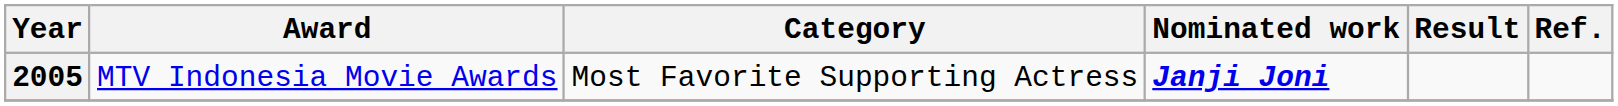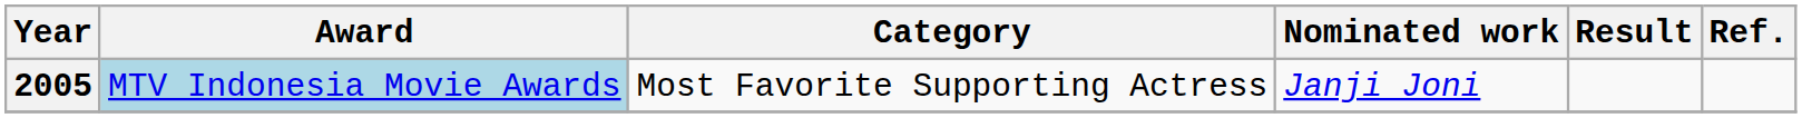2005 | Award: no background -> lightblue background
2005 | Nominated work: bold -> normal
